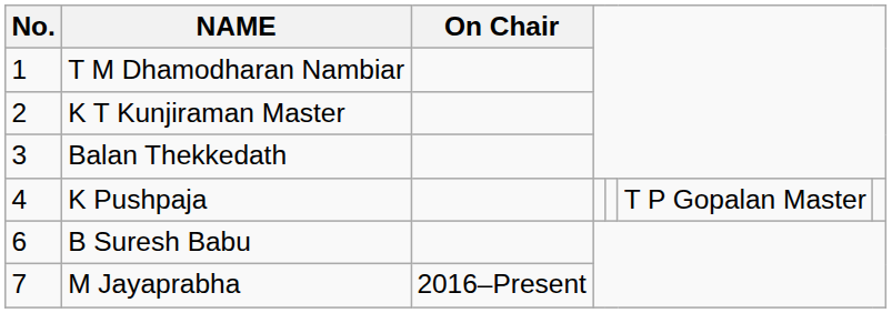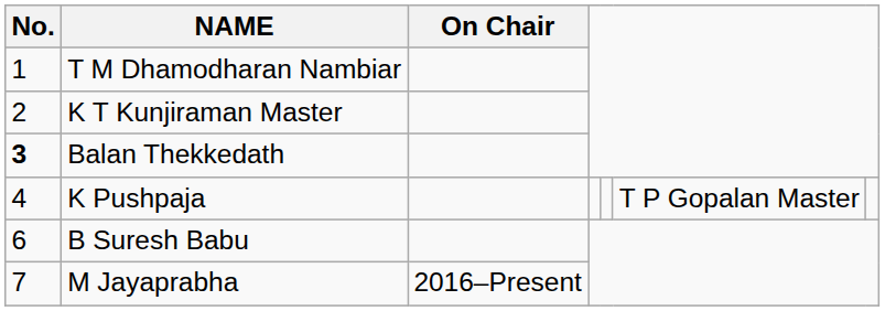Balan Thekkedath | No.: normal -> bold
